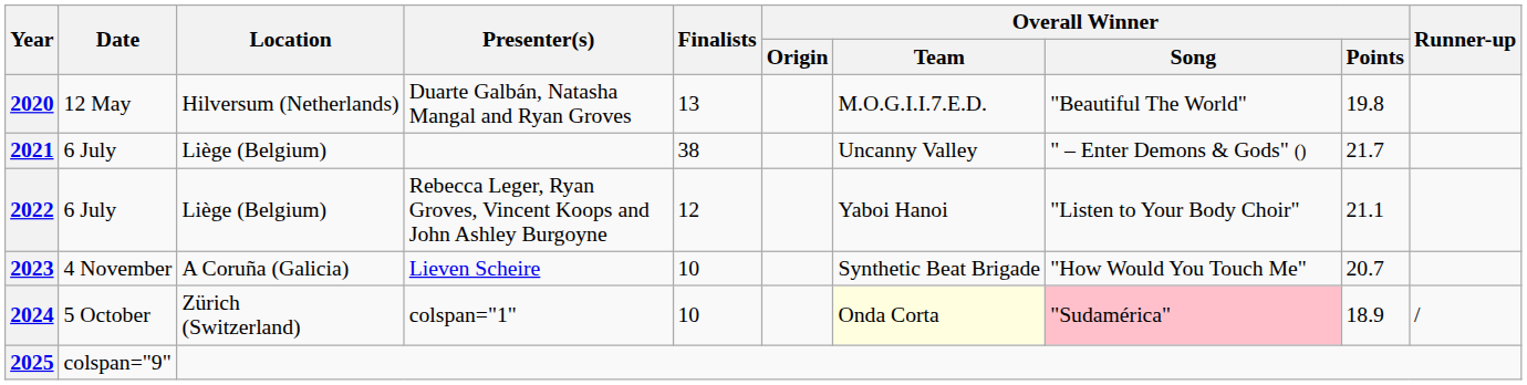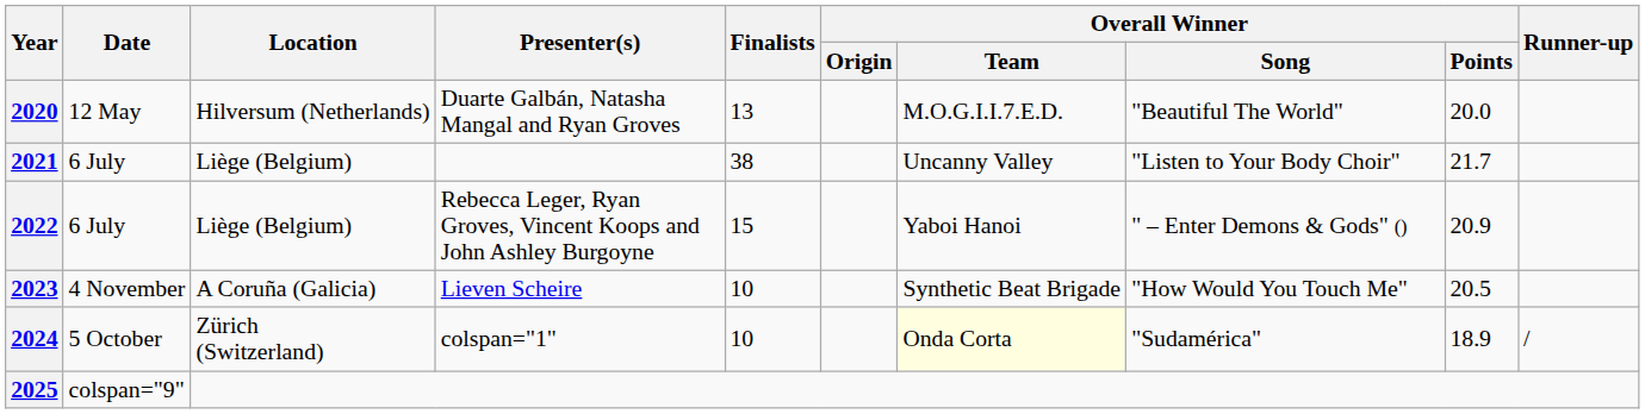2020 | Overall Winner / Points: 19.8 -> 20.0
2021 | Overall Winner / Song: " – Enter Demons & Gods" () -> "Listen to Your Body Choir"
2022 | Finalists: 12 -> 15
2022 | Overall Winner / Song: "Listen to Your Body Choir" -> " – Enter Demons & Gods" ()
2022 | Overall Winner / Points: 21.1 -> 20.9
2023 | Overall Winner / Points: 20.7 -> 20.5
2024 | Overall Winner / Song: pink background -> no background
